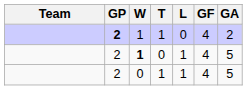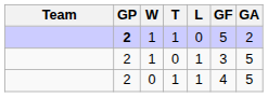row 2 | GF: 4 -> 5
row 3 | W: bold -> normal
row 3 | GF: 4 -> 3
